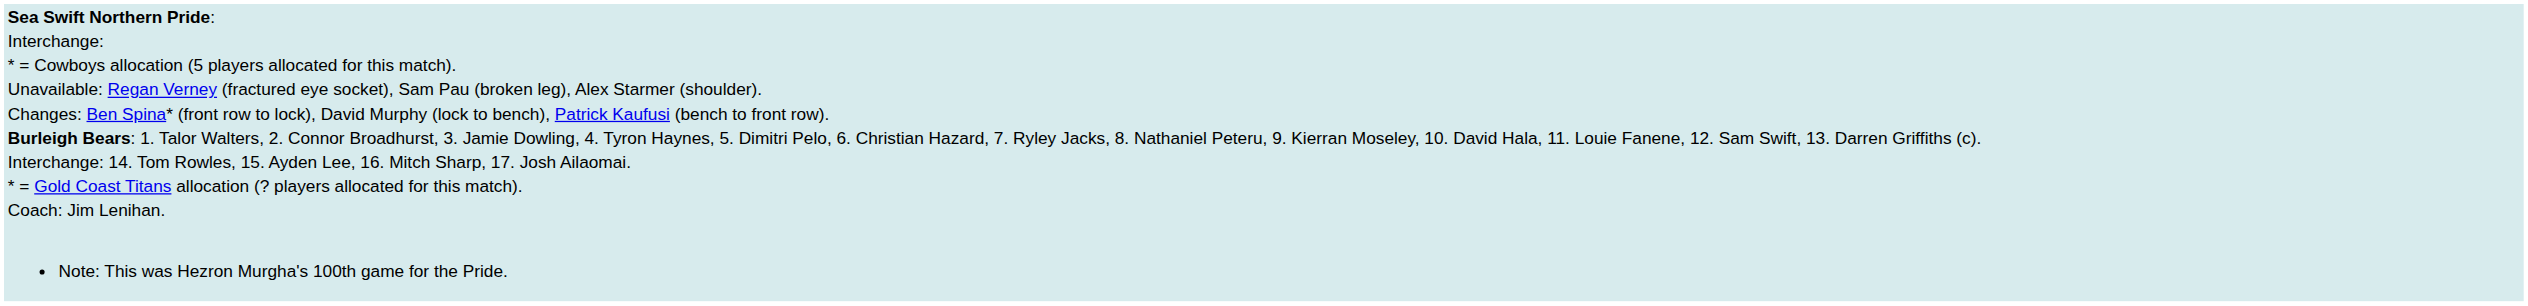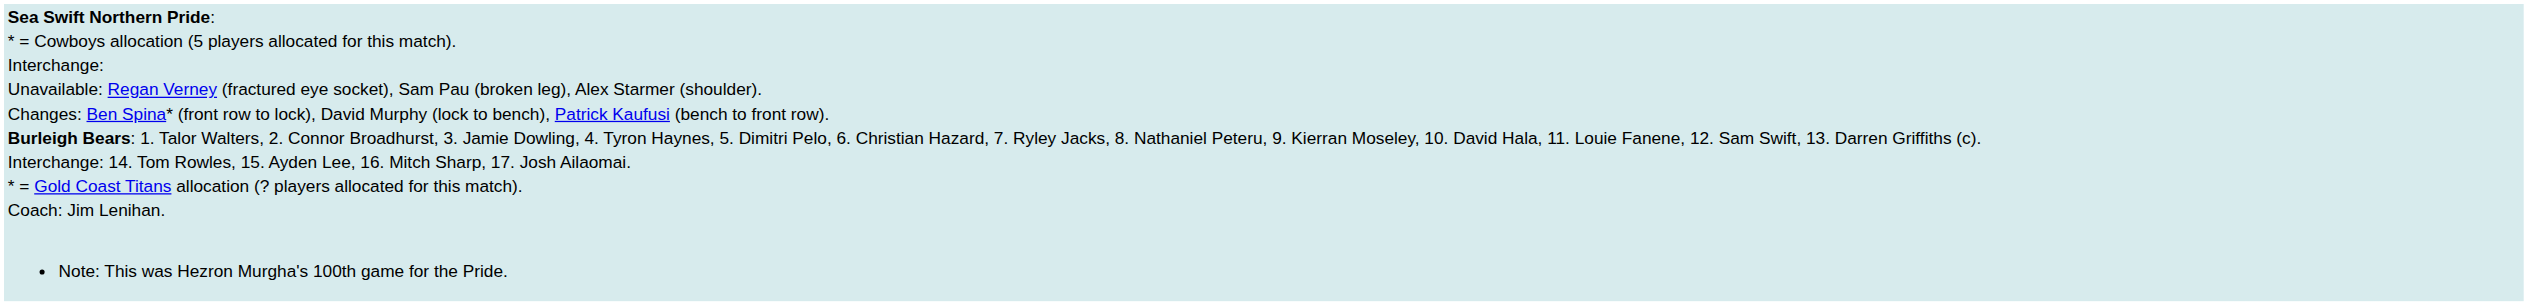row 2 | column 1: Interchange: -> * = Cowboys allocation (5 players allocated for this match).
row 3 | column 1: * = Cowboys allocation (5 players allocated for this match). -> Interchange:
